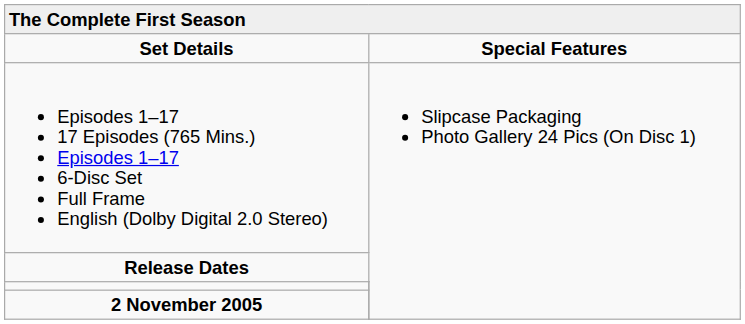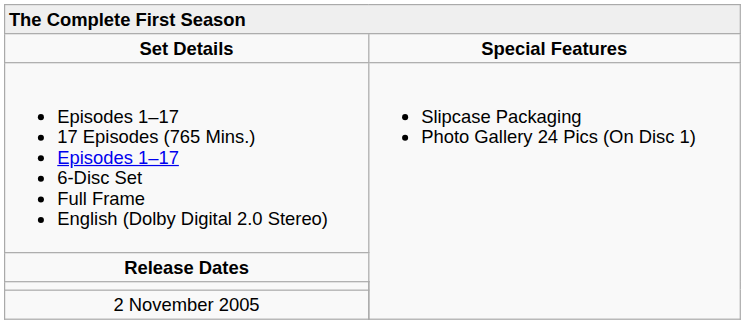2 November 2005 | column 1: bold -> normal
